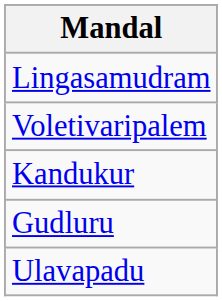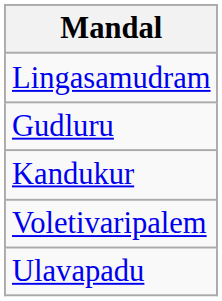row 3 | column 1: Voletivaripalem -> Gudluru
row 5 | column 1: Gudluru -> Voletivaripalem
